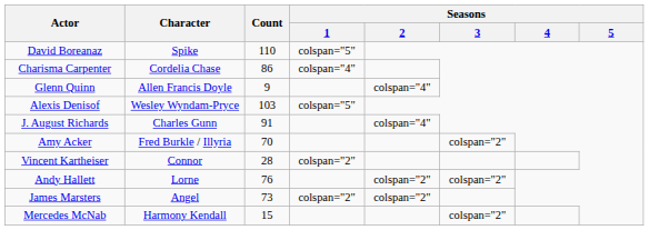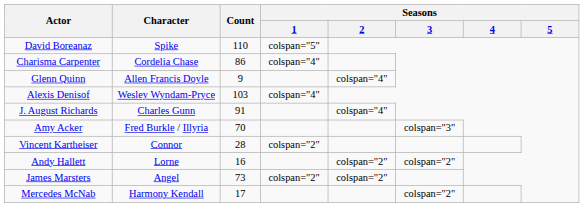Alexis Denisof | Seasons / 1: colspan="5" -> colspan="4"
Amy Acker | Seasons / 3: colspan="2" -> colspan="3"
Andy Hallett | Count: 76 -> 16
Mercedes McNab | Count: 15 -> 17
